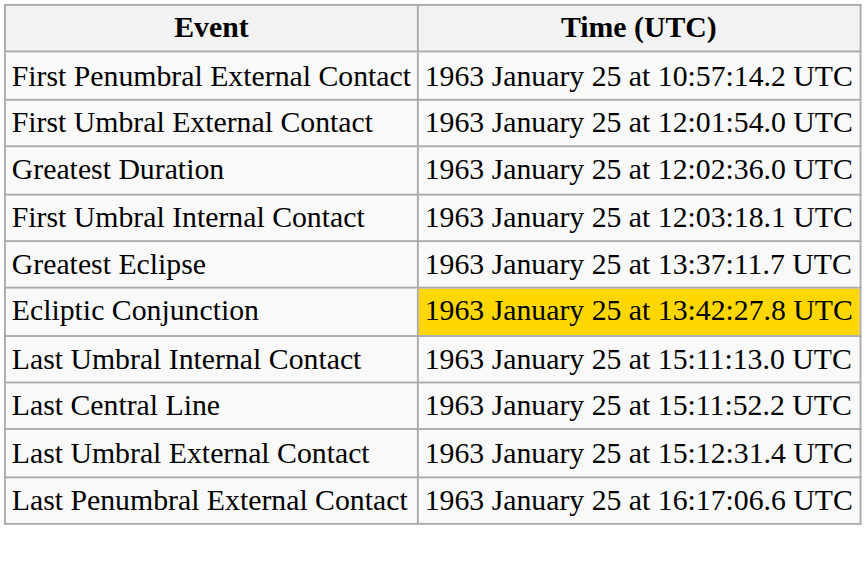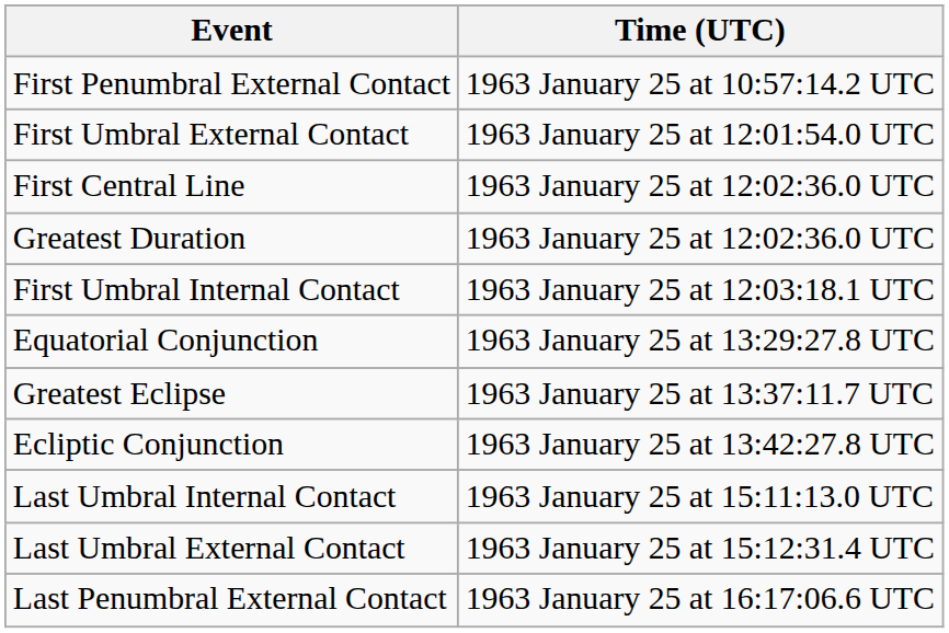+ row: First Central Line | 1963 January 25 at 12:02:36.0 UTC
+ row: Equatorial Conjunction | 1963 January 25 at 13:29:27.8 UTC
Ecliptic Conjunction | Time (UTC): gold background -> no background
- row: Last Central Line | 1963 January 25 at 15:11:52.2 UTC
